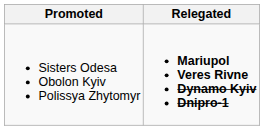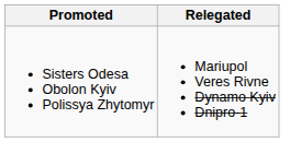Sisters Odesa Obolon Kyiv Polissya Zhytomyr | Relegated: bold -> normal
